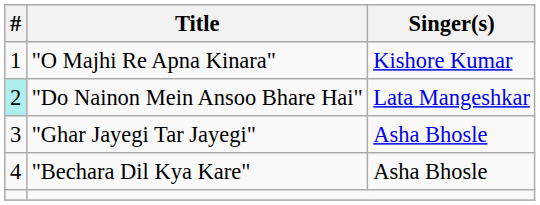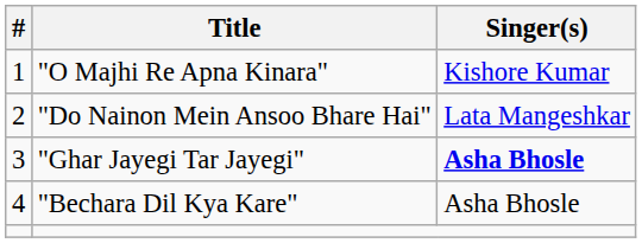"Do Nainon Mein Ansoo Bhare Hai" | #: paleturquoise background -> no background
"Ghar Jayegi Tar Jayegi" | Singer(s): normal -> bold
